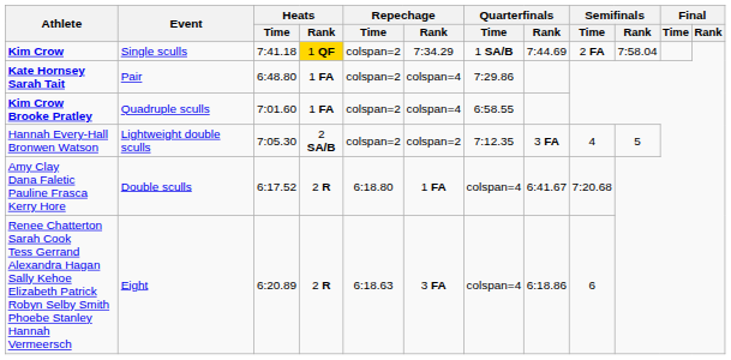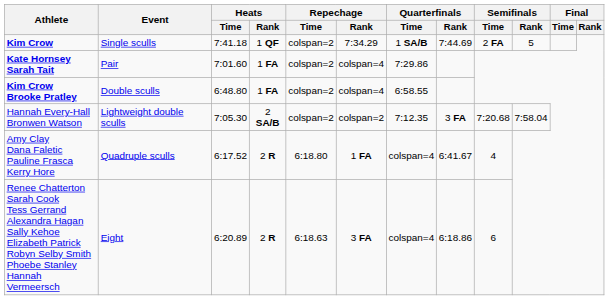Kim Crow | Heats / Rank: gold background -> no background
Kim Crow | Semifinals / Rank: 7:58.04 -> 5
Kate Hornsey Sarah Tait | Heats / Time: 6:48.80 -> 7:01.60
Kim Crow Brooke Pratley | Event: Quadruple sculls -> Double sculls
Kim Crow Brooke Pratley | Heats / Time: 7:01.60 -> 6:48.80
Hannah Every-Hall Bronwen Watson | Semifinals / Time: 4 -> 7:20.68
Hannah Every-Hall Bronwen Watson | Semifinals / Rank: 5 -> 7:58.04
Amy Clay Dana Faletic Pauline Frasca Kerry Hore | Event: Double sculls -> Quadruple sculls
Amy Clay Dana Faletic Pauline Frasca Kerry Hore | Semifinals / Time: 7:20.68 -> 4
